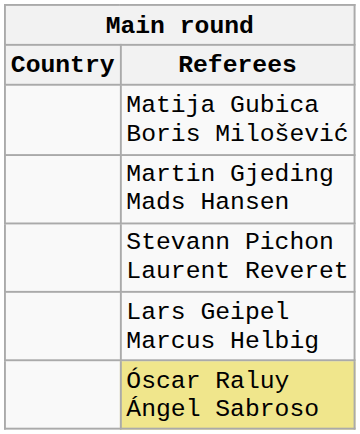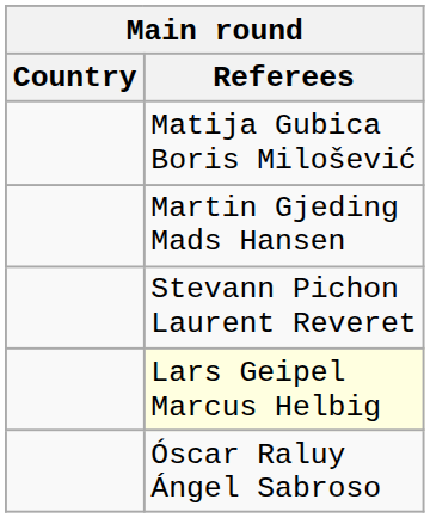Lars Geipel Marcus Helbig | Referees: no background -> lightyellow background
Óscar Raluy Ángel Sabroso | Referees: khaki background -> no background
